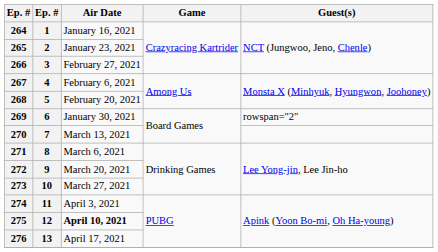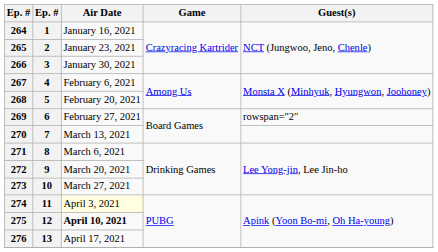266 | Air Date: February 27, 2021 -> January 30, 2021
269 | Air Date: January 30, 2021 -> February 27, 2021
274 | Air Date: no background -> lightyellow background
